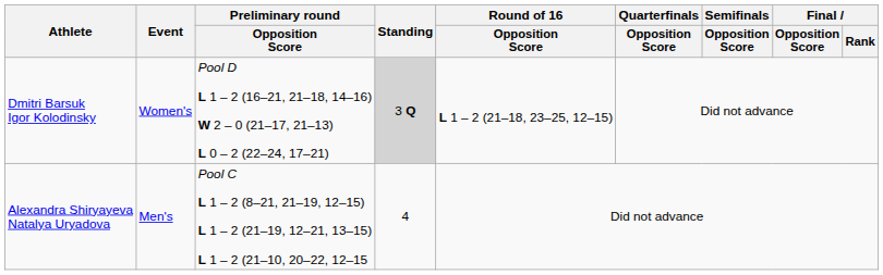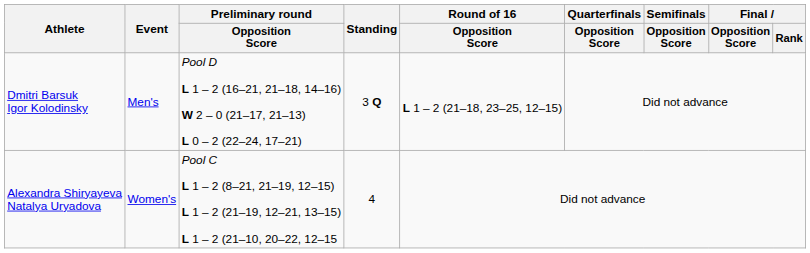Dmitri Barsuk Igor Kolodinsky | Event: Women's -> Men's
Dmitri Barsuk Igor Kolodinsky | Standing: lightgrey background -> no background
Alexandra Shiryayeva Natalya Uryadova | Event: Men's -> Women's
